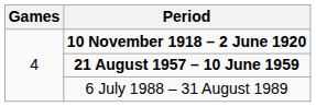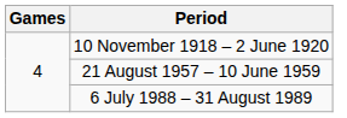10 November 1918 – 2 June 1920 | Period: bold -> normal
21 August 1957 – 10 June 1959 | Period: bold -> normal
